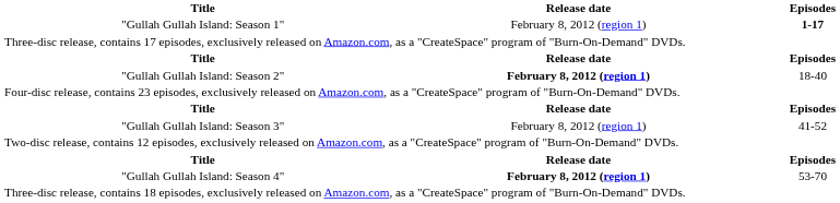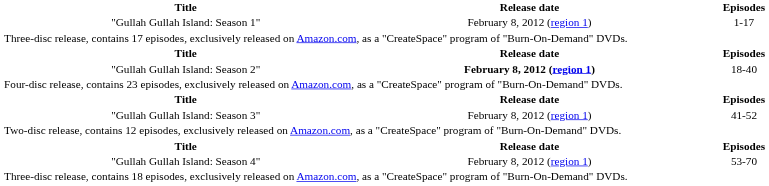"Gullah Gullah Island: Season 1" | Episodes: bold -> normal
"Gullah Gullah Island: Season 4" | Release date: bold -> normal
